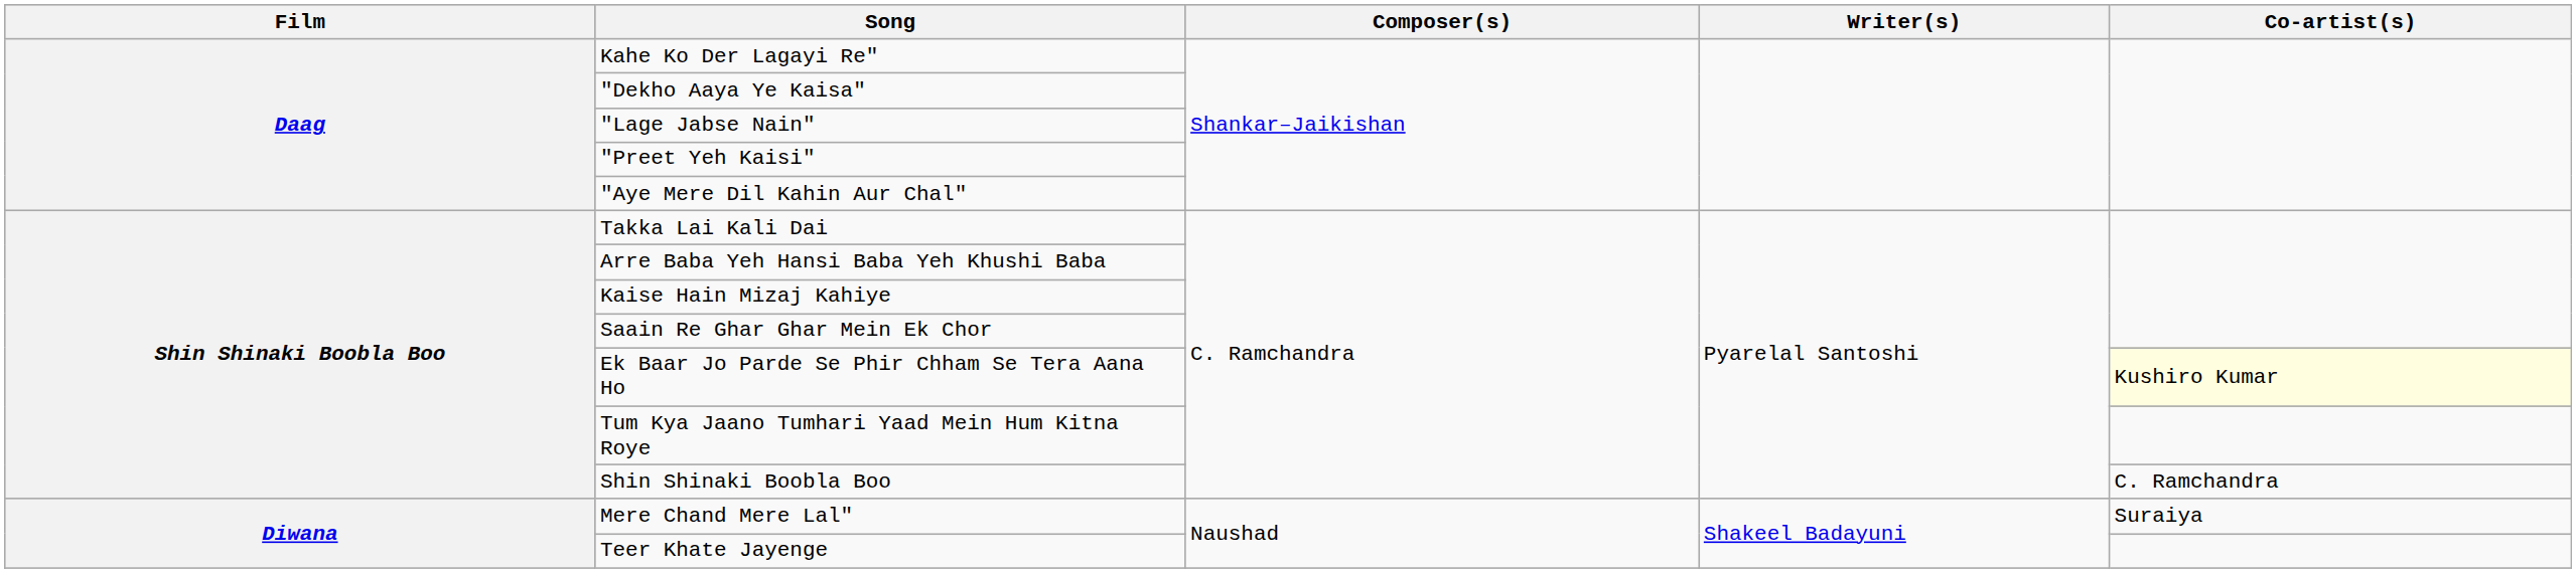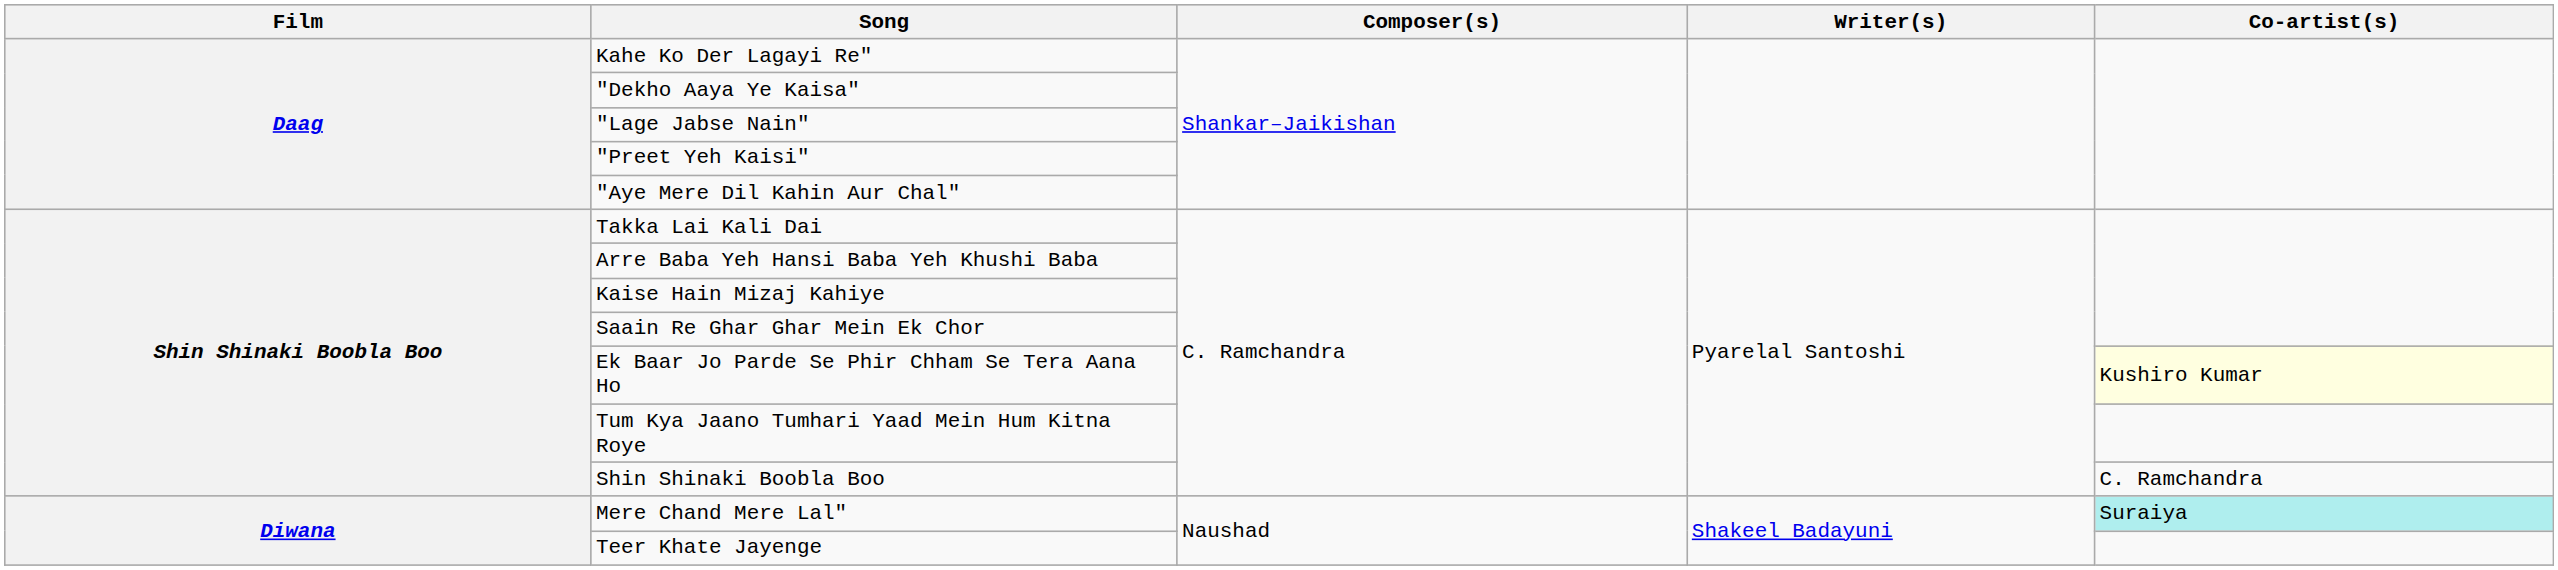Mere Chand Mere Lal" | Co-artist(s): no background -> paleturquoise background
